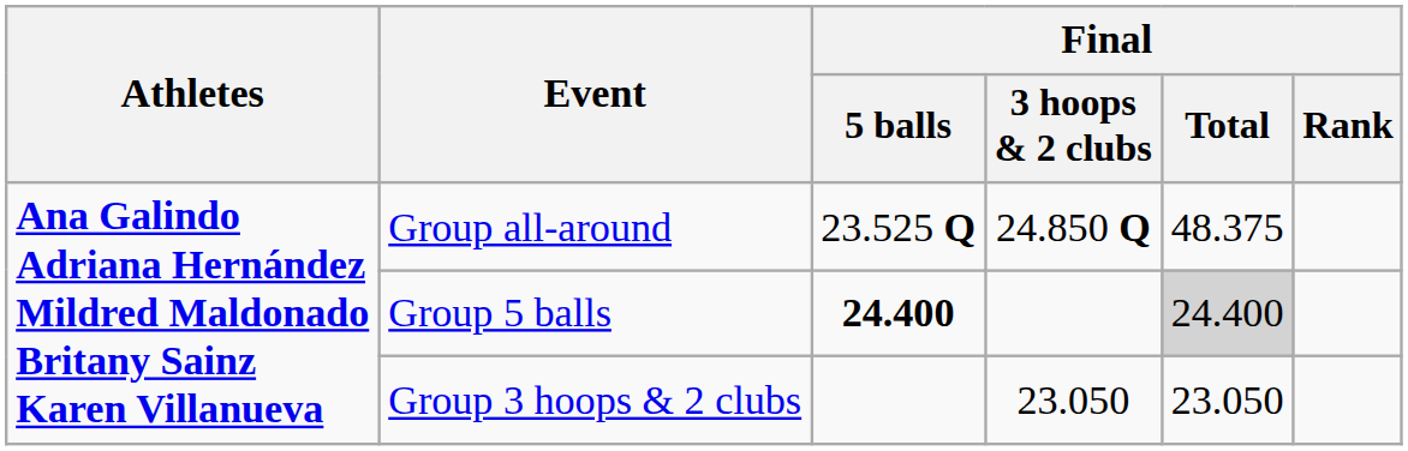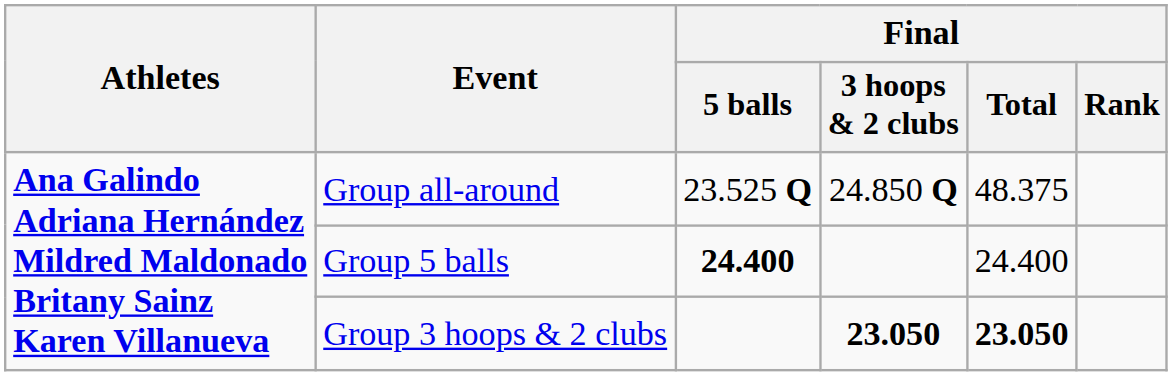Group 5 balls | Final / Total: lightgrey background -> no background
Group 3 hoops & 2 clubs | Final / 3 hoops & 2 clubs: normal -> bold
Group 3 hoops & 2 clubs | Final / Total: normal -> bold
